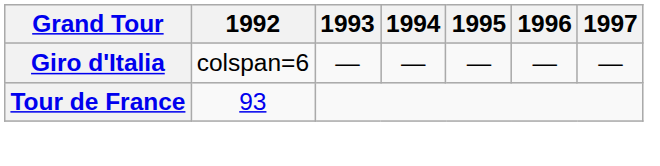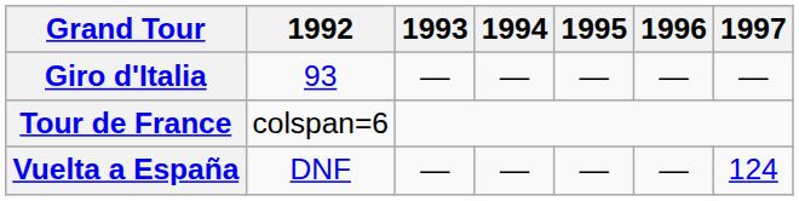Giro d'Italia | 1992: colspan=6 -> 93
Tour de France | 1992: 93 -> colspan=6
+ row: Vuelta a España | DNF | — | — | — | — | 124
